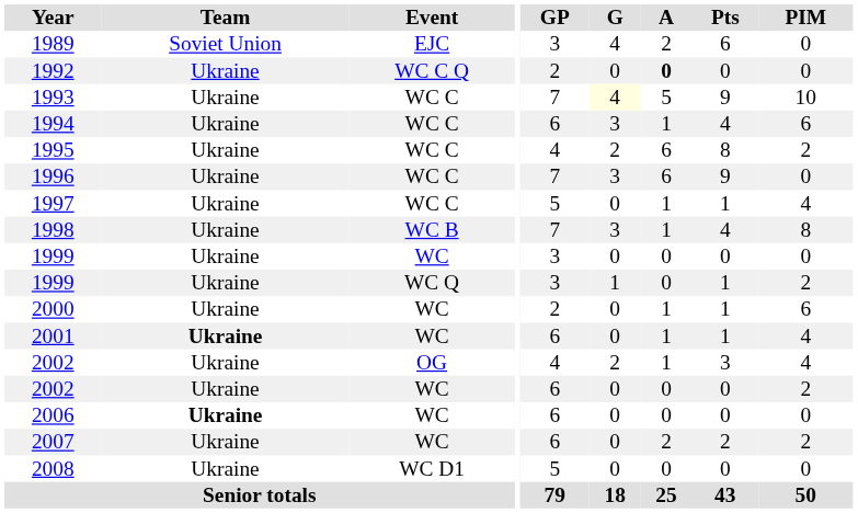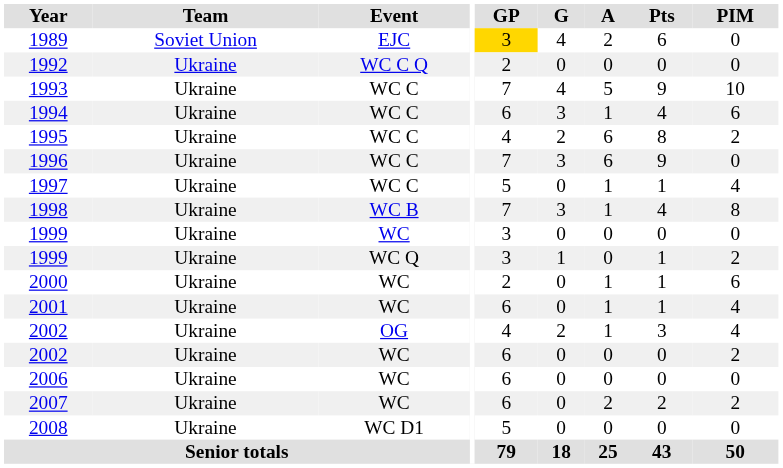1989 | GP: no background -> gold background
1992 | A: bold -> normal
1993 | G: lightyellow background -> no background
2001 | Team: bold -> normal
2006 | Team: bold -> normal
